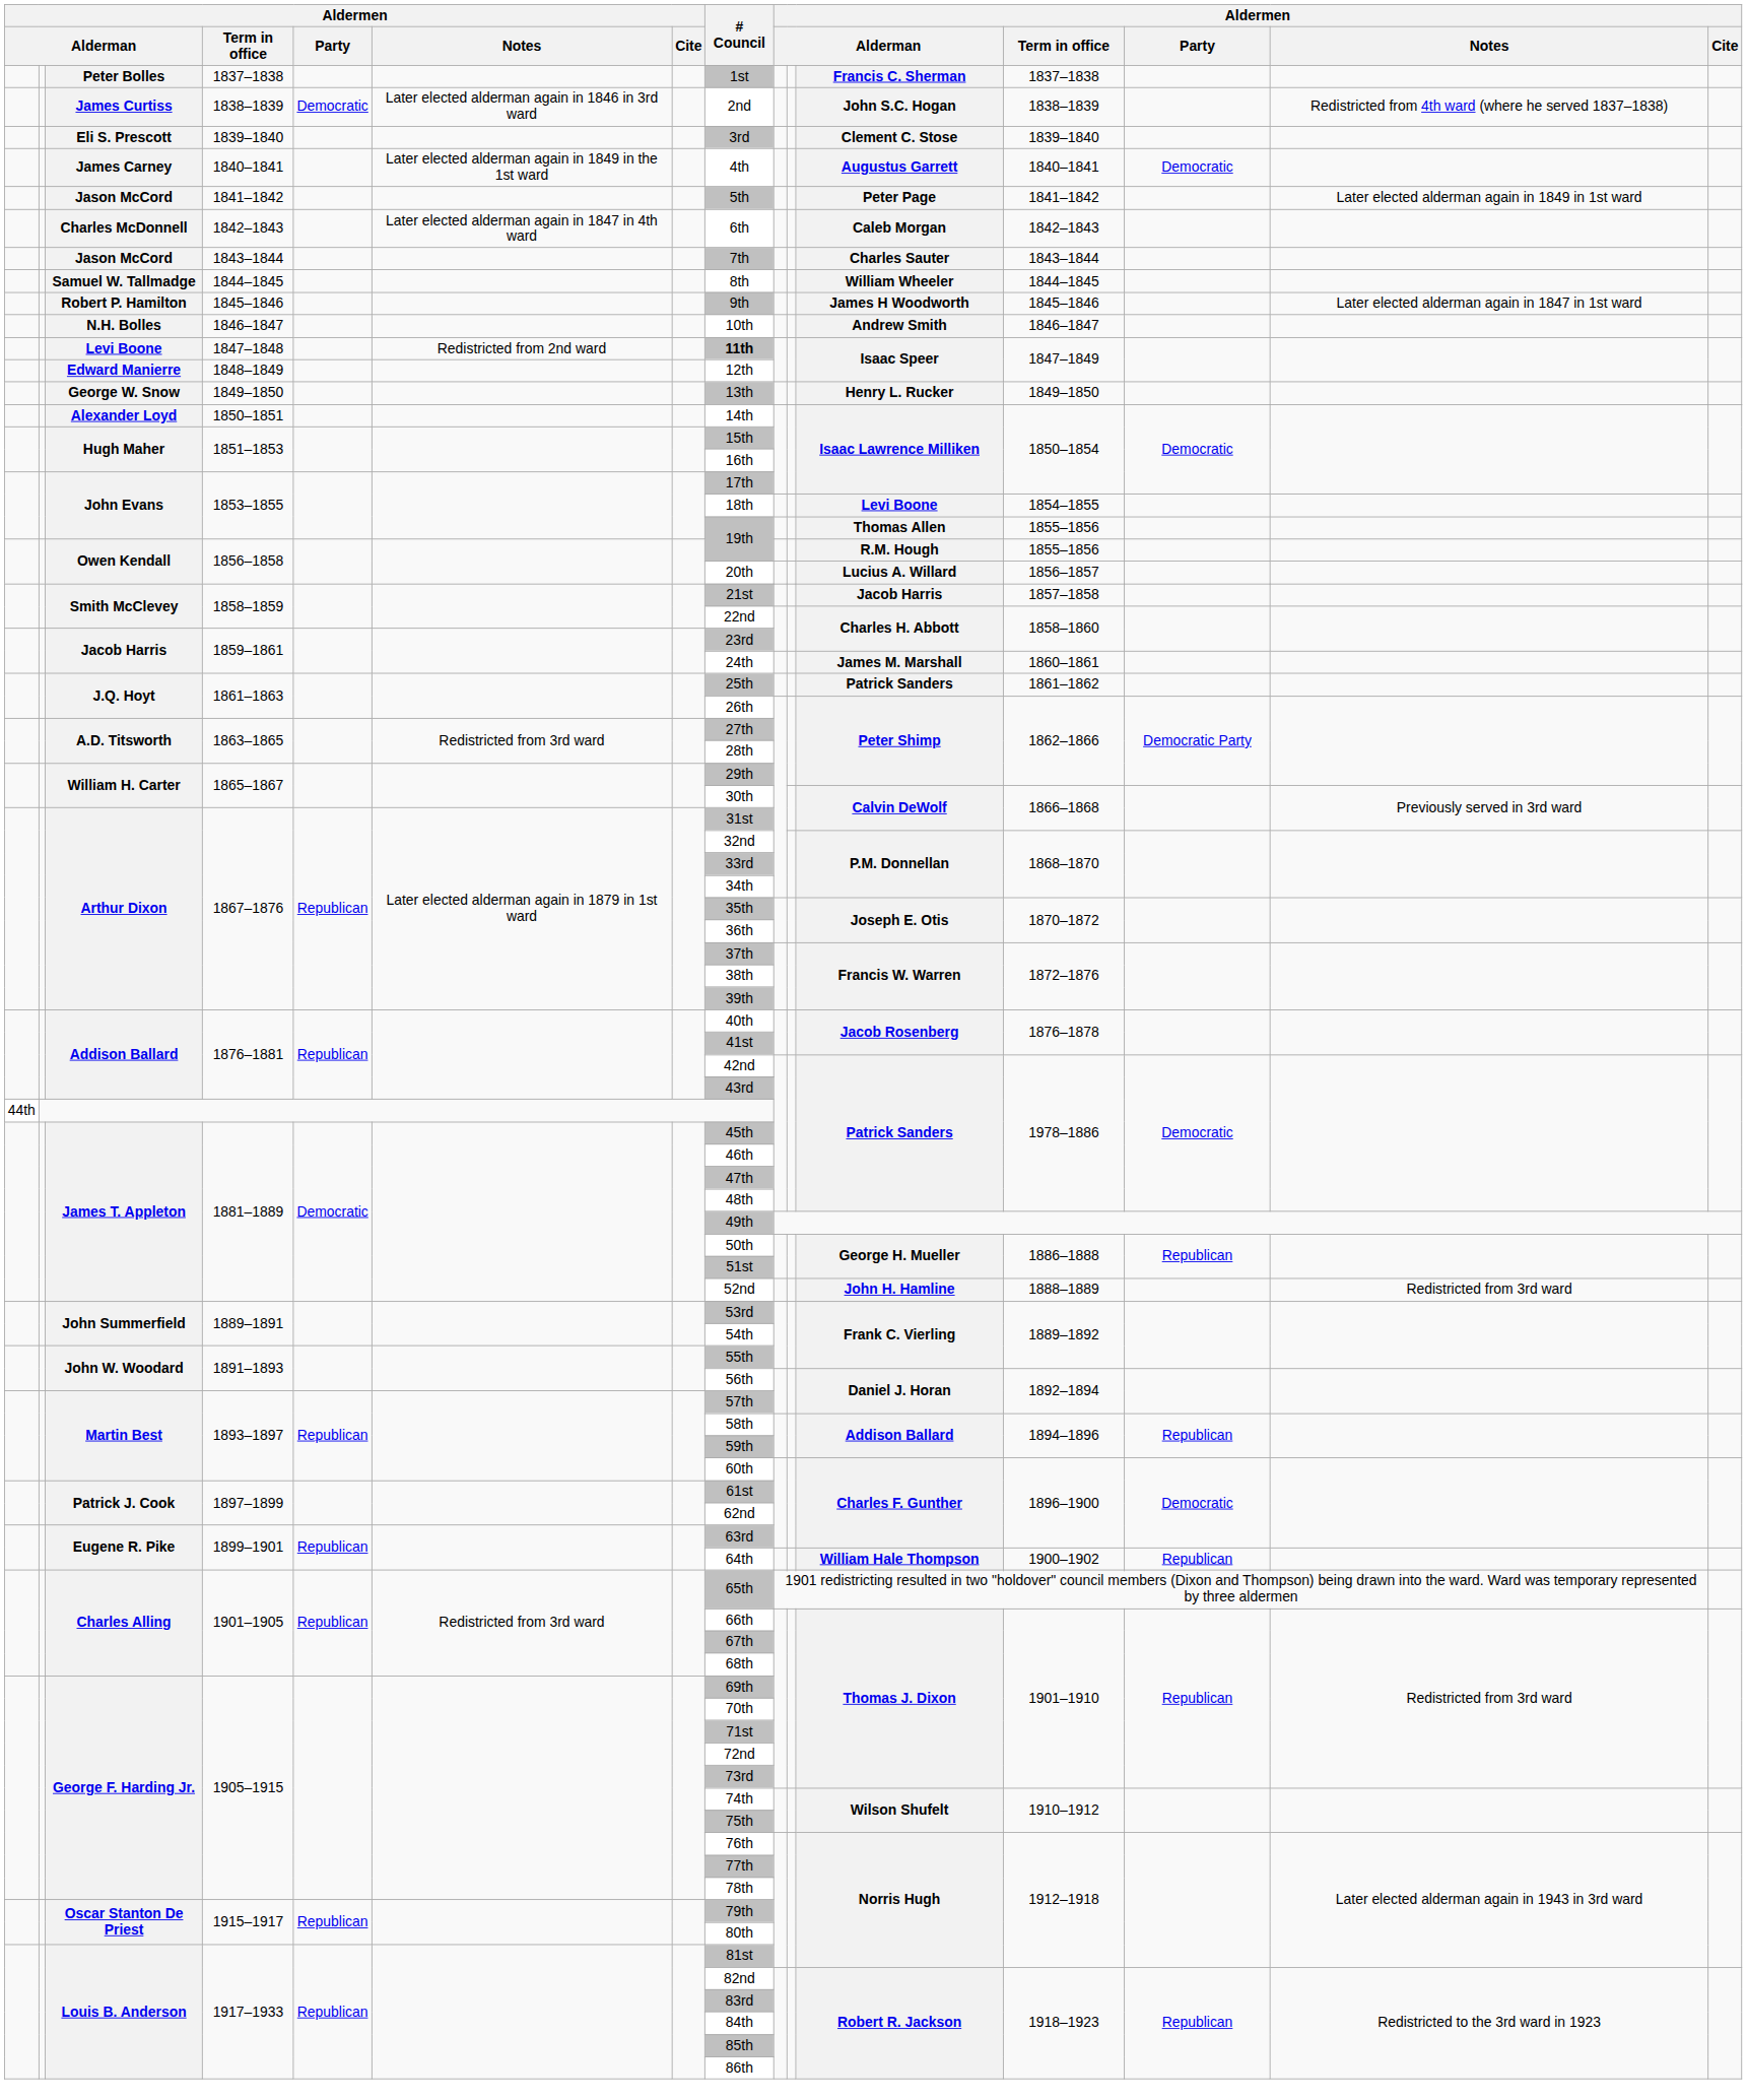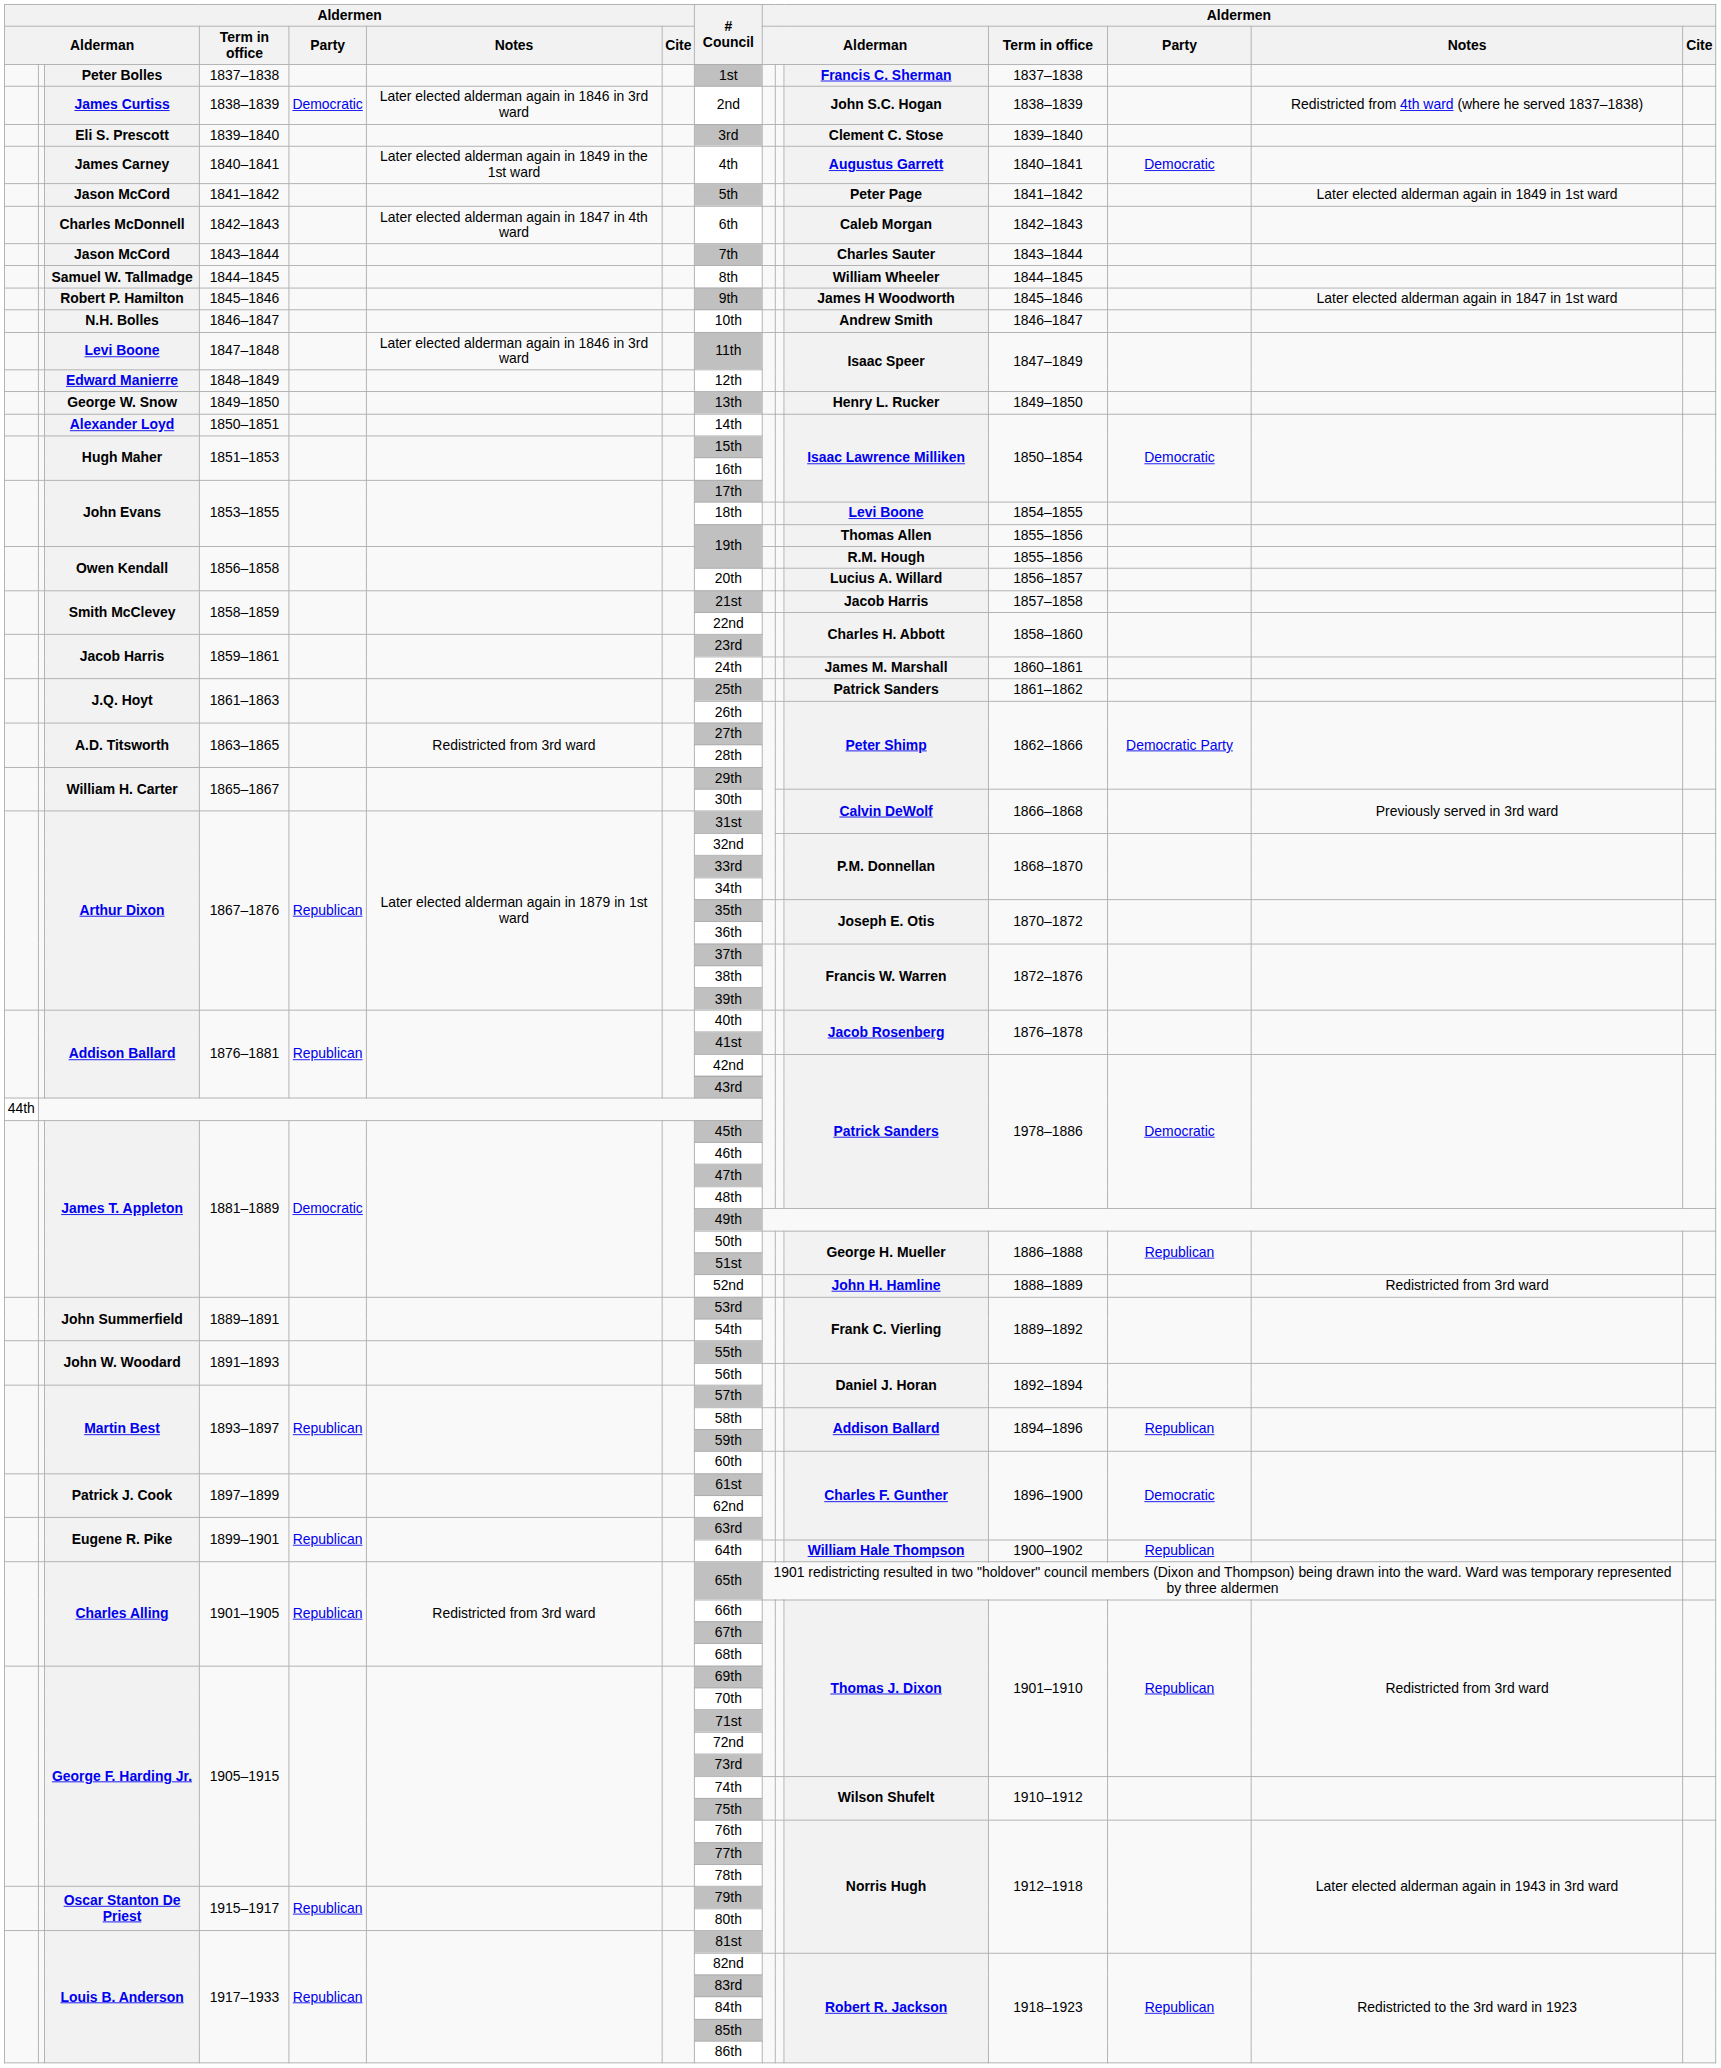1847–1848 | column 6: Redistricted from 2nd ward -> Later elected alderman again in 1846 in 3rd ward
1847–1848 | # Council: bold -> normal
